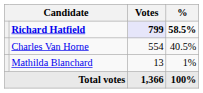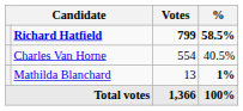Richard Hatfield | Votes: lavender background -> no background
Mathilda Blanchard | %: normal -> bold
